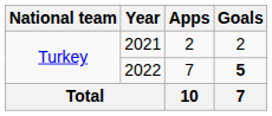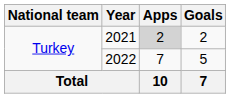2021 | Apps: no background -> lightgrey background
2022 | Goals: bold -> normal
